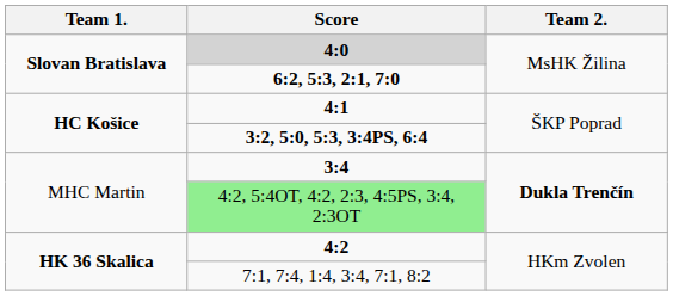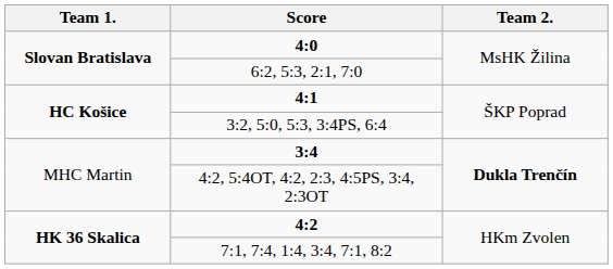4:0 | Score: lightgrey background -> no background
6:2, 5:3, 2:1, 7:0 | Score: bold -> normal
3:2, 5:0, 5:3, 3:4PS, 6:4 | Score: bold -> normal
4:2, 5:4OT, 4:2, 2:3, 4:5PS, 3:4, 2:3OT | Score: lightgreen background -> no background
